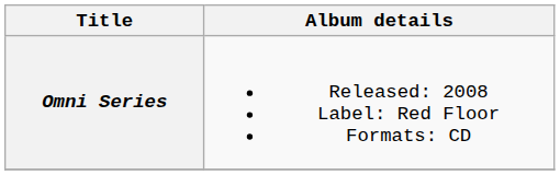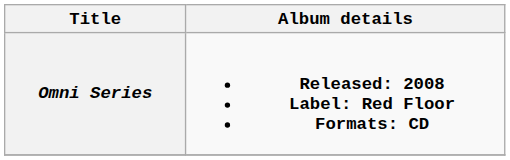Omni Series | Album details: normal -> bold
